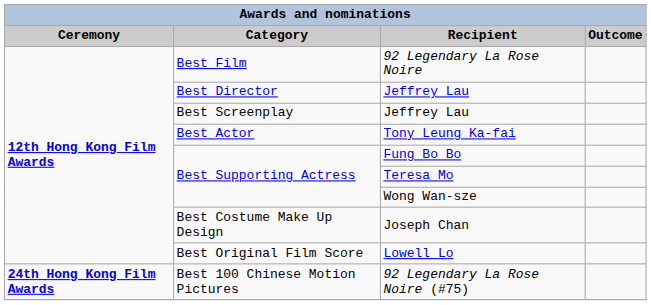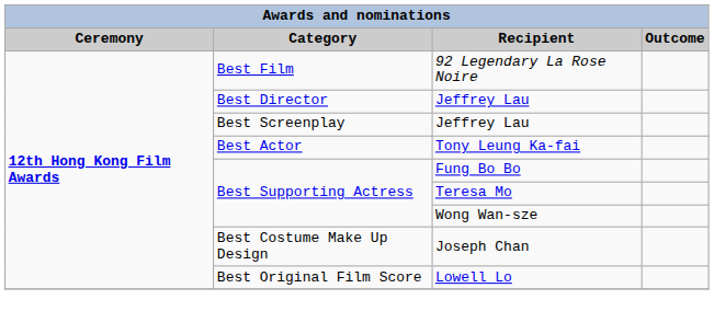- row: 24th Hong Kong Film Awards | Best 100 Chinese Motion Pictures | 92 Legendary La Rose Noire (#75)
